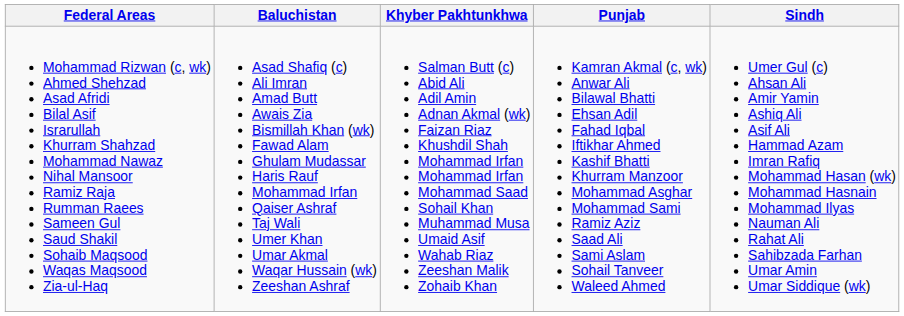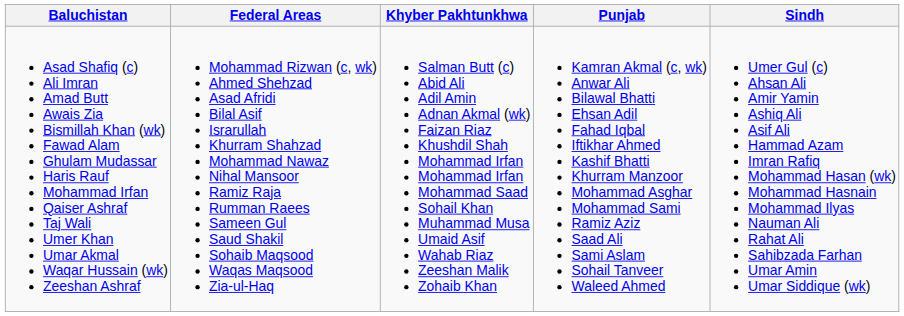columns swapped: Baluchistan <-> Federal Areas
